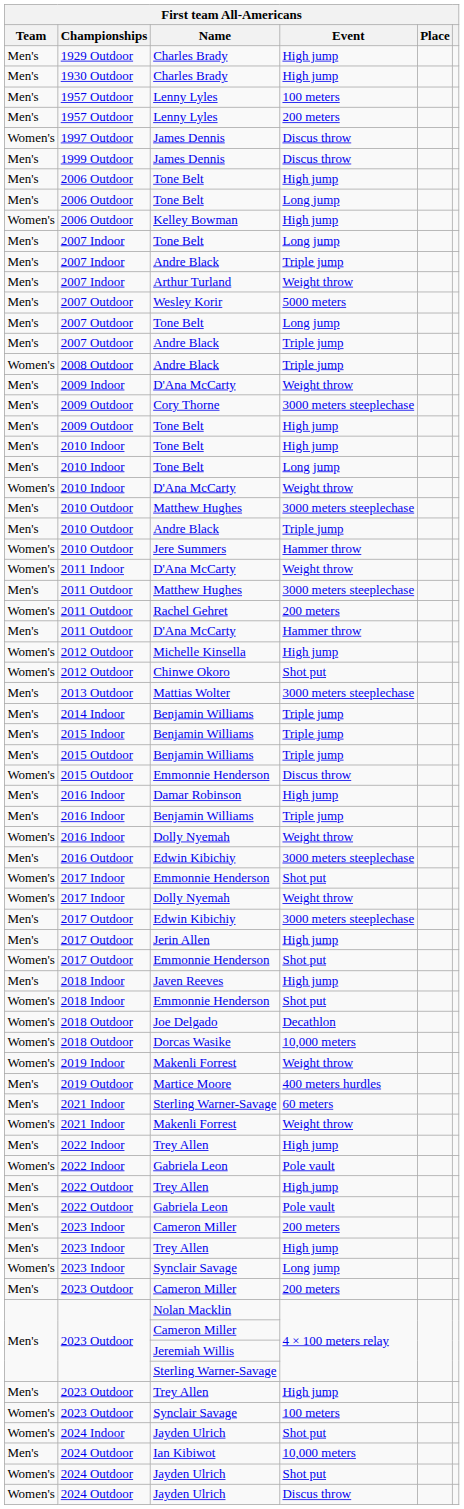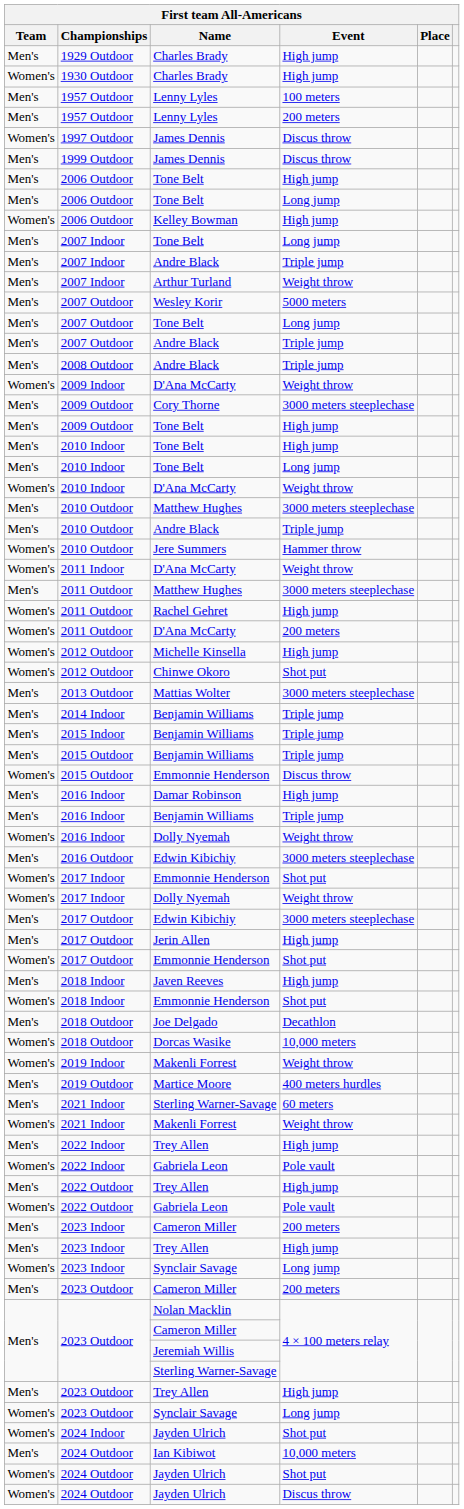1930 Outdoor / Charles Brady | Team: Men's -> Women's
2008 Outdoor / Andre Black | Team: Women's -> Men's
2009 Indoor / D'Ana McCarty | Team: Men's -> Women's
Rachel Gehret | Event: 200 meters -> High jump
2011 Outdoor / D'Ana McCarty | Team: Men's -> Women's
2011 Outdoor / D'Ana McCarty | Event: Hammer throw -> 200 meters
Joe Delgado | Team: Women's -> Men's
2022 Outdoor / Gabriela Leon | Team: Men's -> Women's
2023 Outdoor / Synclair Savage | Event: 100 meters -> Long jump
